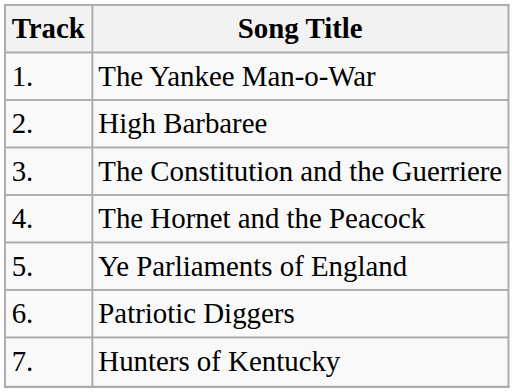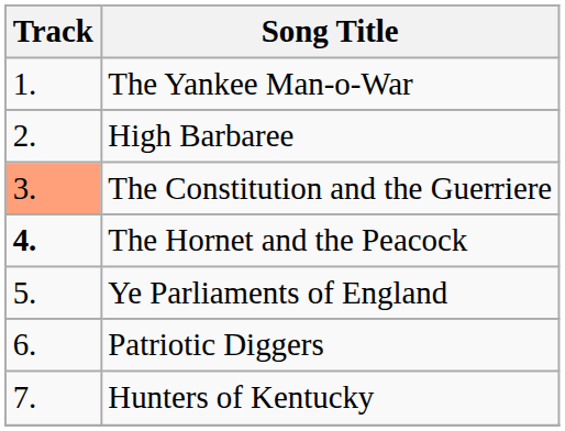The Constitution and the Guerriere | Track: no background -> lightsalmon background
The Hornet and the Peacock | Track: normal -> bold
